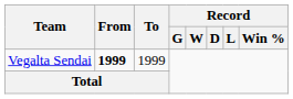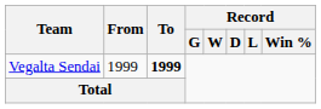Vegalta Sendai | From: bold -> normal
Vegalta Sendai | To: normal -> bold
